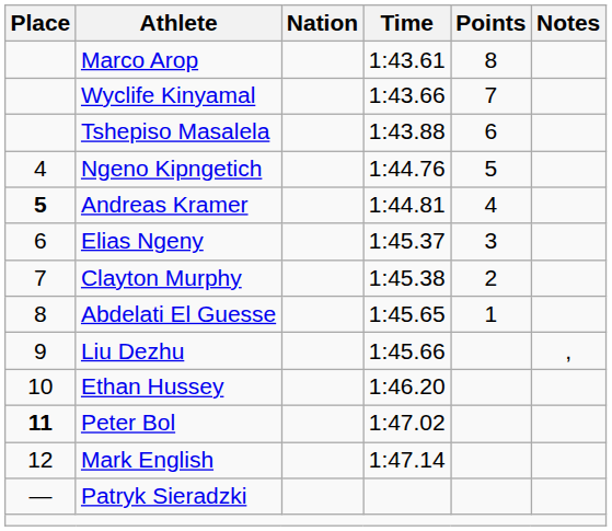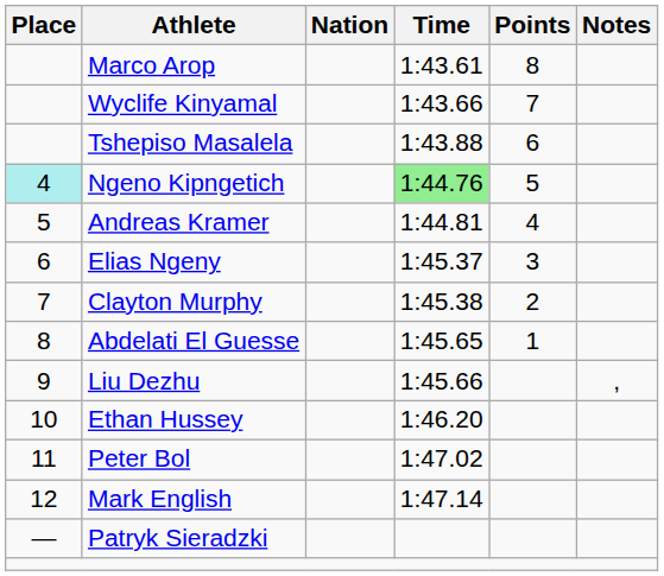Ngeno Kipngetich | Place: no background -> paleturquoise background
Ngeno Kipngetich | Time: no background -> lightgreen background
Andreas Kramer | Place: bold -> normal
Peter Bol | Place: bold -> normal
